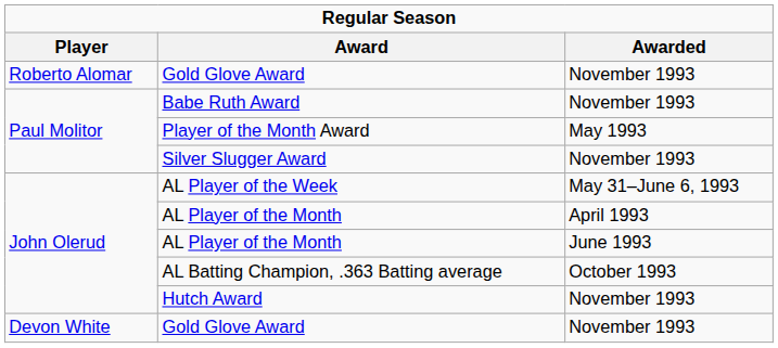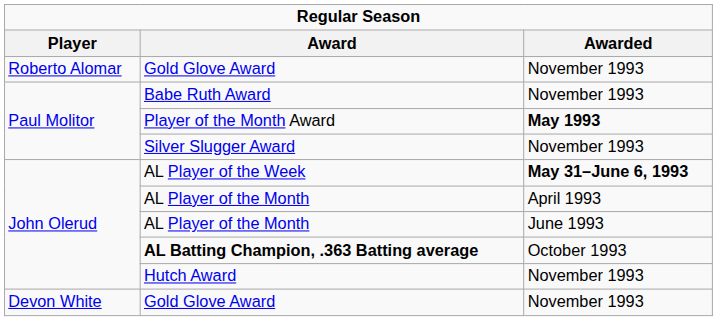Player of the Month Award | Awarded: normal -> bold
AL Player of the Week | Awarded: normal -> bold
AL Batting Champion, .363 Batting average | Award: normal -> bold
